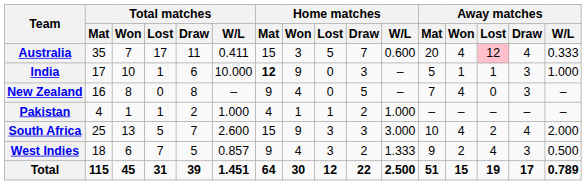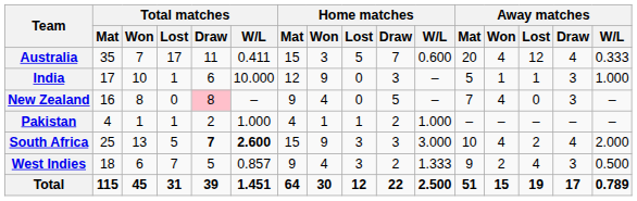Australia | Away matches / Lost: pink background -> no background
India | Home matches / Mat: bold -> normal
New Zealand | Total matches / Draw: no background -> pink background
South Africa | Total matches / Draw: normal -> bold
South Africa | Total matches / W/L: normal -> bold
